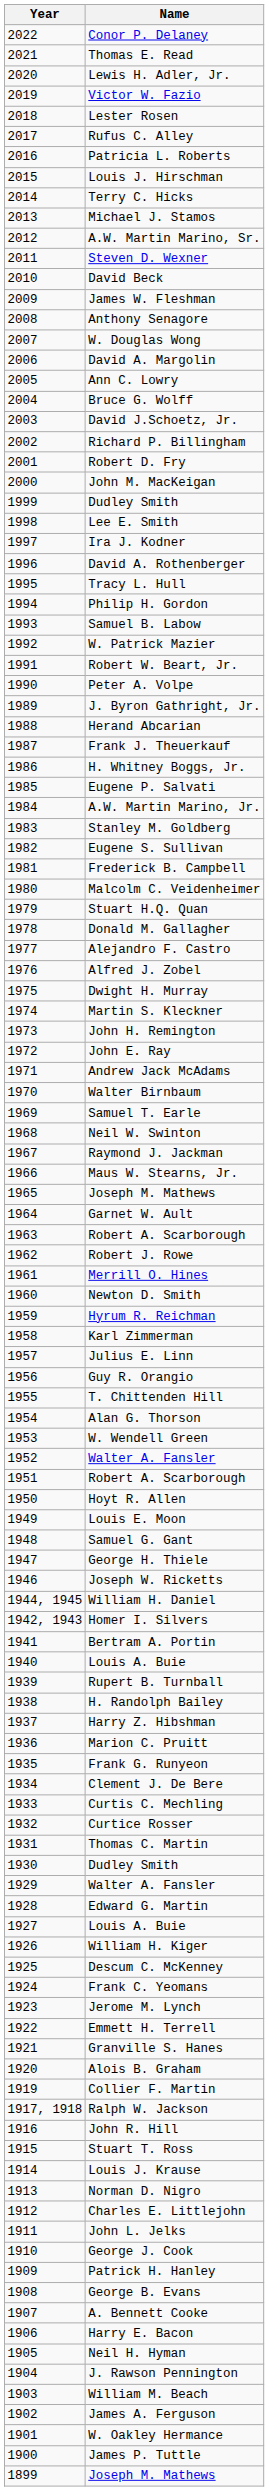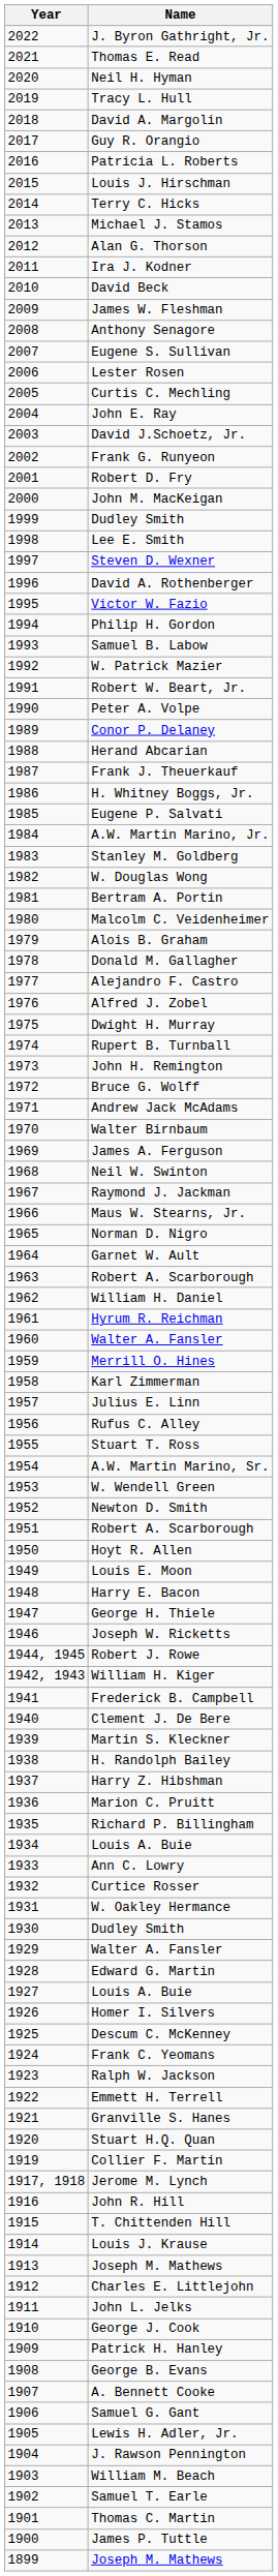row 2 | Name: Conor P. Delaney -> J. Byron Gathright, Jr.
row 4 | Name: Lewis H. Adler, Jr. -> Neil H. Hyman
row 5 | Name: Victor W. Fazio -> Tracy L. Hull
row 6 | Name: Lester Rosen -> David A. Margolin
row 7 | Name: Rufus C. Alley -> Guy R. Orangio
row 12 | Name: A.W. Martin Marino, Sr. -> Alan G. Thorson
row 13 | Name: Steven D. Wexner -> Ira J. Kodner
row 17 | Name: W. Douglas Wong -> Eugene S. Sullivan
row 18 | Name: David A. Margolin -> Lester Rosen
row 19 | Name: Ann C. Lowry -> Curtis C. Mechling
row 20 | Name: Bruce G. Wolff -> John E. Ray
row 22 | Name: Richard P. Billingham -> Frank G. Runyeon
row 27 | Name: Ira J. Kodner -> Steven D. Wexner
row 29 | Name: Tracy L. Hull -> Victor W. Fazio
row 35 | Name: J. Byron Gathright, Jr. -> Conor P. Delaney
row 42 | Name: Eugene S. Sullivan -> W. Douglas Wong
row 43 | Name: Frederick B. Campbell -> Bertram A. Portin
row 45 | Name: Stuart H.Q. Quan -> Alois B. Graham
row 50 | Name: Martin S. Kleckner -> Rupert B. Turnball
row 52 | Name: John E. Ray -> Bruce G. Wolff
row 55 | Name: Samuel T. Earle -> James A. Ferguson
row 59 | Name: Joseph M. Mathews -> Norman D. Nigro
row 62 | Name: Robert J. Rowe -> William H. Daniel
row 63 | Name: Merrill O. Hines -> Hyrum R. Reichman
row 64 | Name: Newton D. Smith -> Walter A. Fansler
row 65 | Name: Hyrum R. Reichman -> Merrill O. Hines
row 68 | Name: Guy R. Orangio -> Rufus C. Alley
row 69 | Name: T. Chittenden Hill -> Stuart T. Ross
row 70 | Name: Alan G. Thorson -> A.W. Martin Marino, Sr.
row 72 | Name: Walter A. Fansler -> Newton D. Smith
row 76 | Name: Samuel G. Gant -> Harry E. Bacon
row 79 | Name: William H. Daniel -> Robert J. Rowe
row 80 | Name: Homer I. Silvers -> William H. Kiger
row 81 | Name: Bertram A. Portin -> Frederick B. Campbell
row 82 | Name: Louis A. Buie -> Clement J. De Bere
row 83 | Name: Rupert B. Turnball -> Martin S. Kleckner
row 87 | Name: Frank G. Runyeon -> Richard P. Billingham
row 88 | Name: Clement J. De Bere -> Louis A. Buie
row 89 | Name: Curtis C. Mechling -> Ann C. Lowry
row 91 | Name: Thomas C. Martin -> W. Oakley Hermance
row 96 | Name: William H. Kiger -> Homer I. Silvers
row 99 | Name: Jerome M. Lynch -> Ralph W. Jackson
row 102 | Name: Alois B. Graham -> Stuart H.Q. Quan
row 104 | Name: Ralph W. Jackson -> Jerome M. Lynch
row 106 | Name: Stuart T. Ross -> T. Chittenden Hill
row 108 | Name: Norman D. Nigro -> Joseph M. Mathews
row 115 | Name: Harry E. Bacon -> Samuel G. Gant
row 116 | Name: Neil H. Hyman -> Lewis H. Adler, Jr.
row 119 | Name: James A. Ferguson -> Samuel T. Earle
row 120 | Name: W. Oakley Hermance -> Thomas C. Martin
